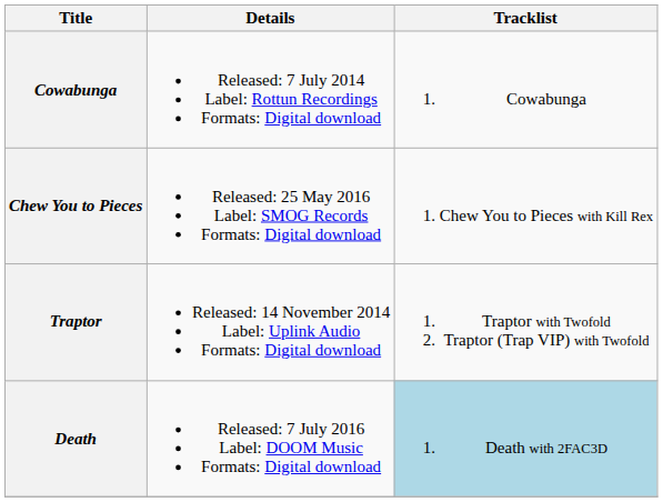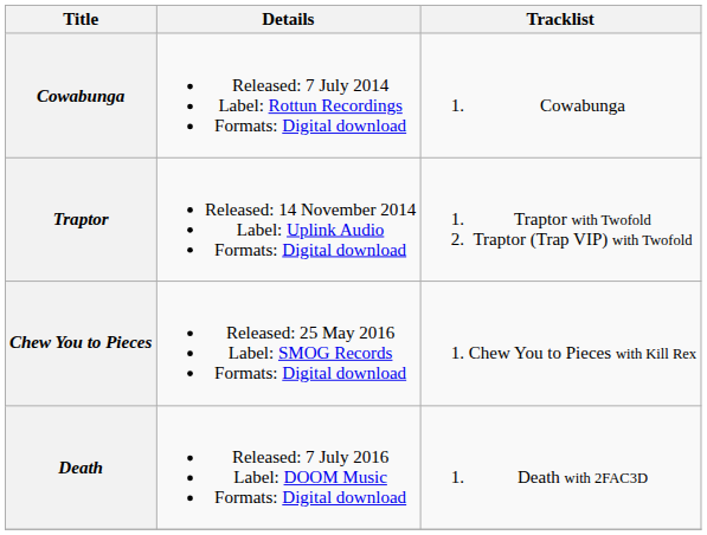rows swapped: Traptor <-> Chew You to Pieces
Death | Tracklist: lightblue background -> no background
